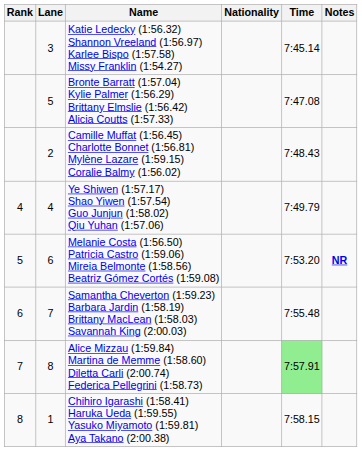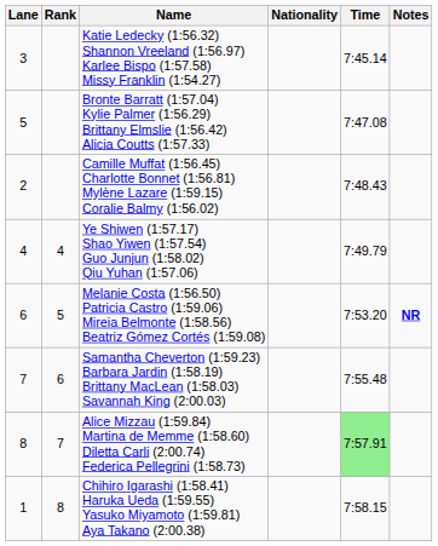columns swapped: Rank <-> Lane
